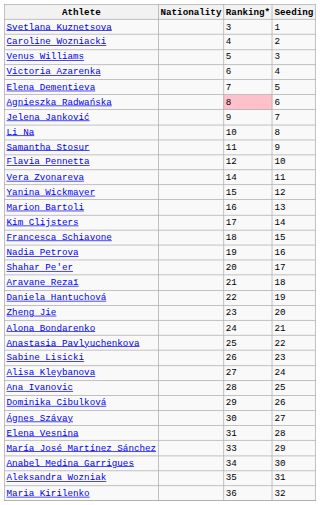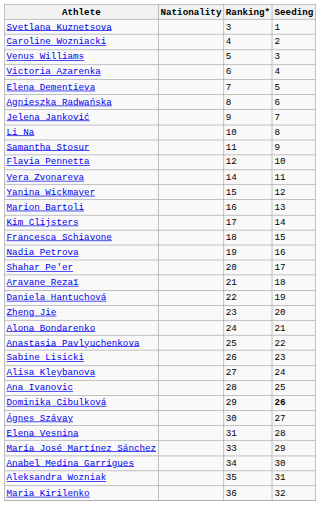Agnieszka Radwańska | Ranking*: pink background -> no background
Dominika Cibulková | Seeding: normal -> bold
